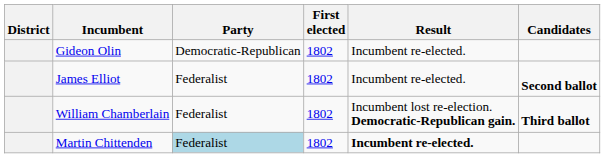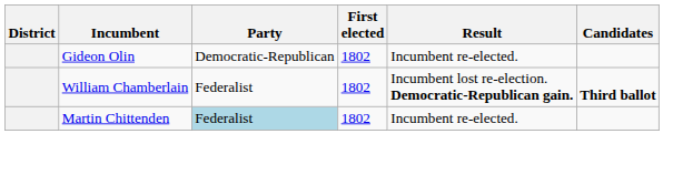- row: James Elliot | Federalist | 1802 | Incumbent re-elected. | Second ballot
Martin Chittenden | Result: bold -> normal
